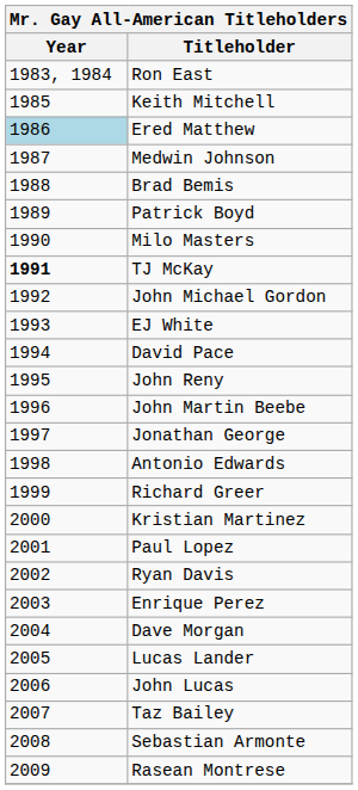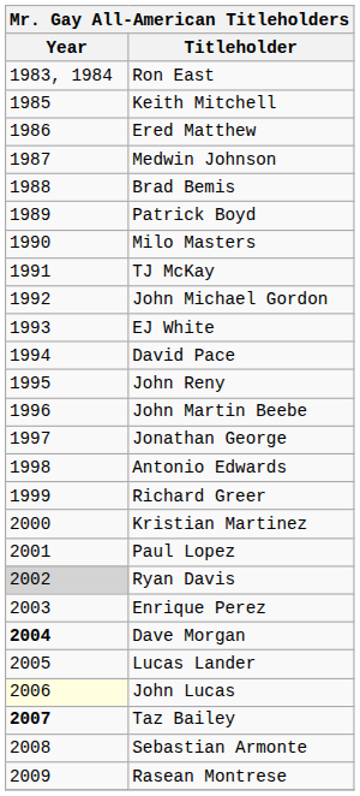Ered Matthew | Year: lightblue background -> no background
TJ McKay | Year: bold -> normal
Ryan Davis | Year: no background -> lightgrey background
Dave Morgan | Year: normal -> bold
John Lucas | Year: no background -> lightyellow background
Taz Bailey | Year: normal -> bold
